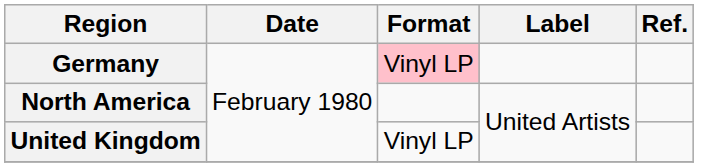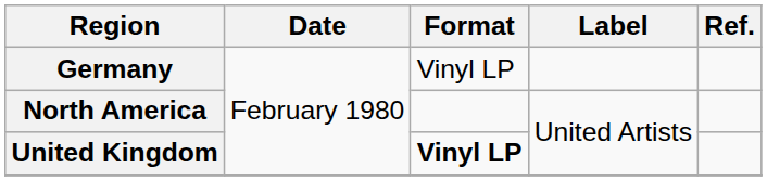Germany | Format: pink background -> no background
United Kingdom | Format: normal -> bold
